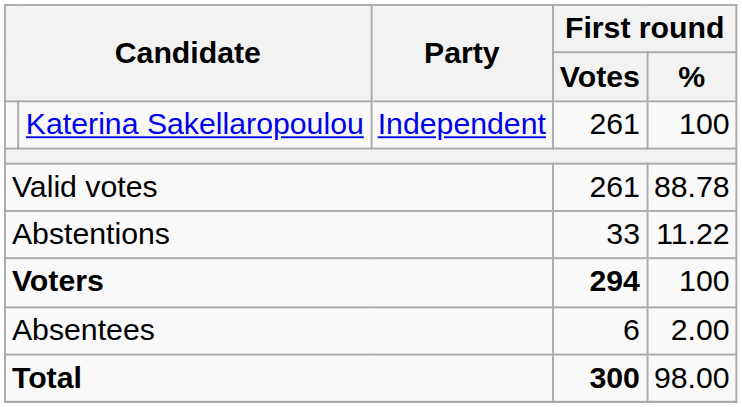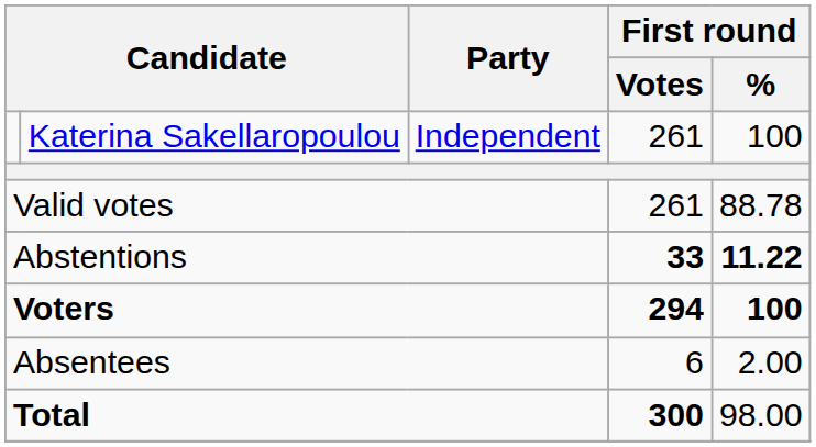Abstentions | First round / Votes: normal -> bold
Abstentions | First round / %: normal -> bold
Voters | First round / %: normal -> bold
